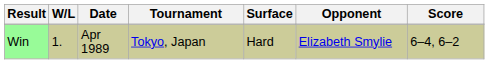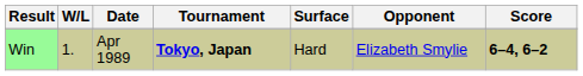Win | Tournament: normal -> bold
Win | Score: normal -> bold
